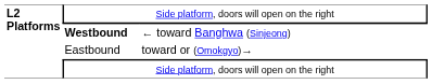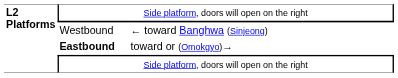Westbound | column 2: bold -> normal
Eastbound | column 2: normal -> bold
